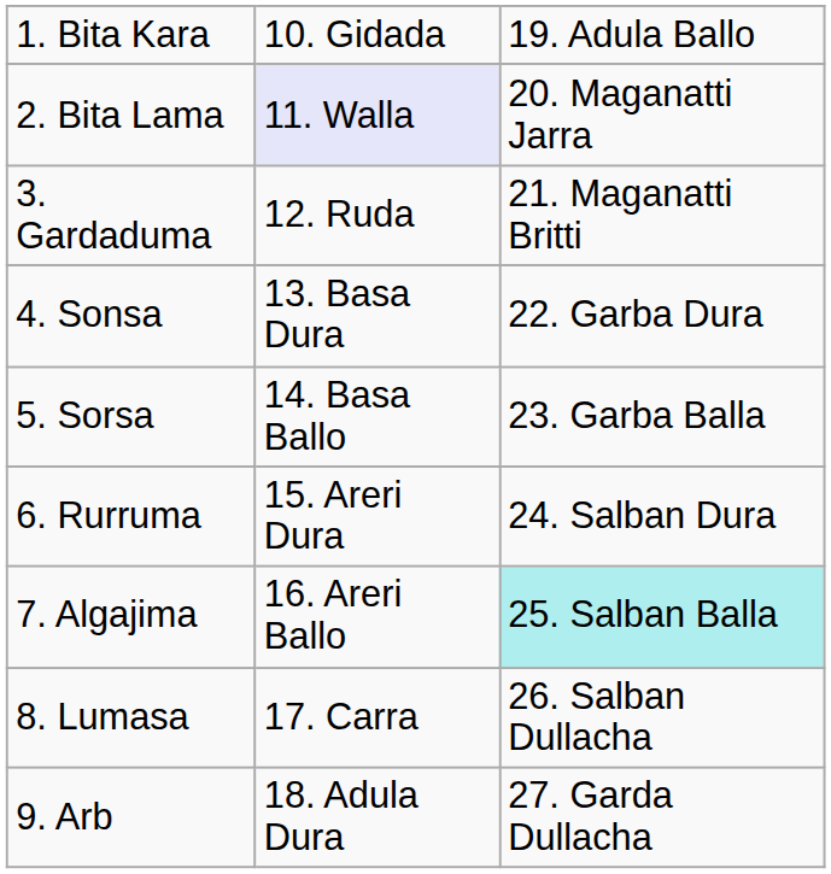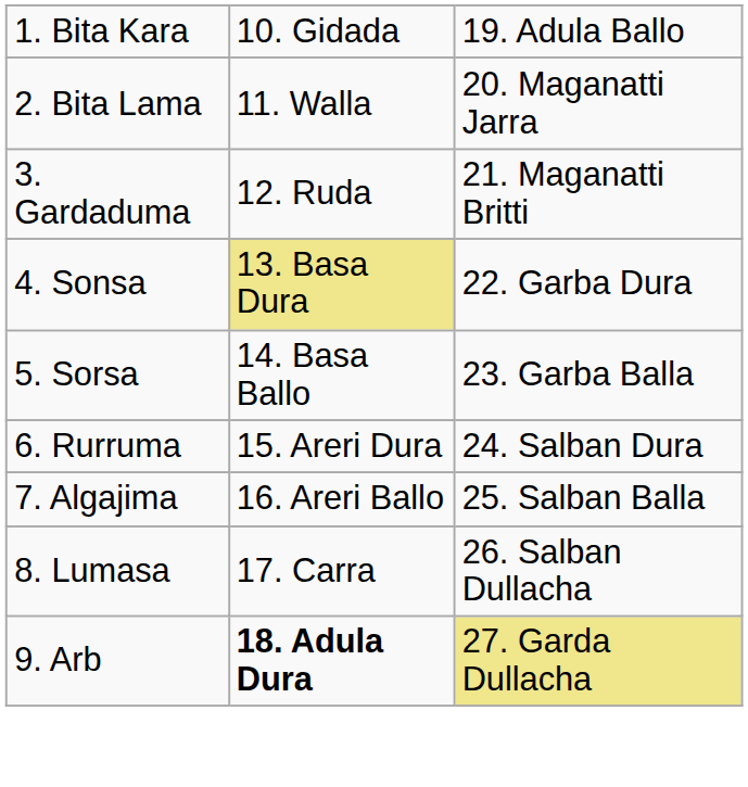2. Bita Lama | column 2: lavender background -> no background
4. Sonsa | column 2: no background -> khaki background
7. Algajima | column 3: paleturquoise background -> no background
9. Arb | column 2: normal -> bold
9. Arb | column 3: no background -> khaki background
